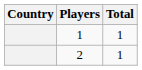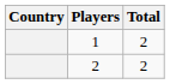row 2 | Total: 1 -> 2
row 3 | Total: 1 -> 2
